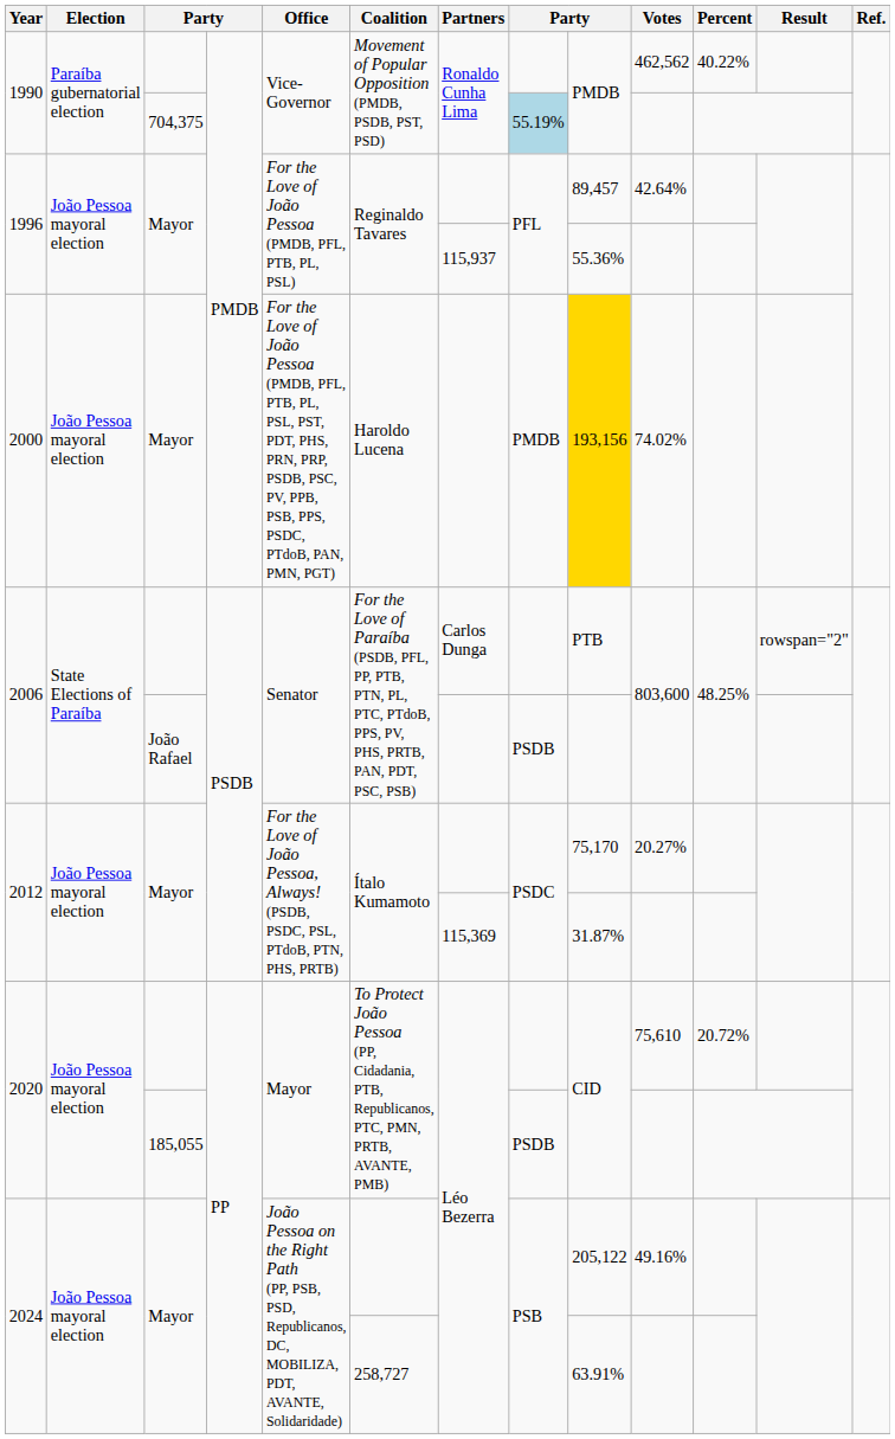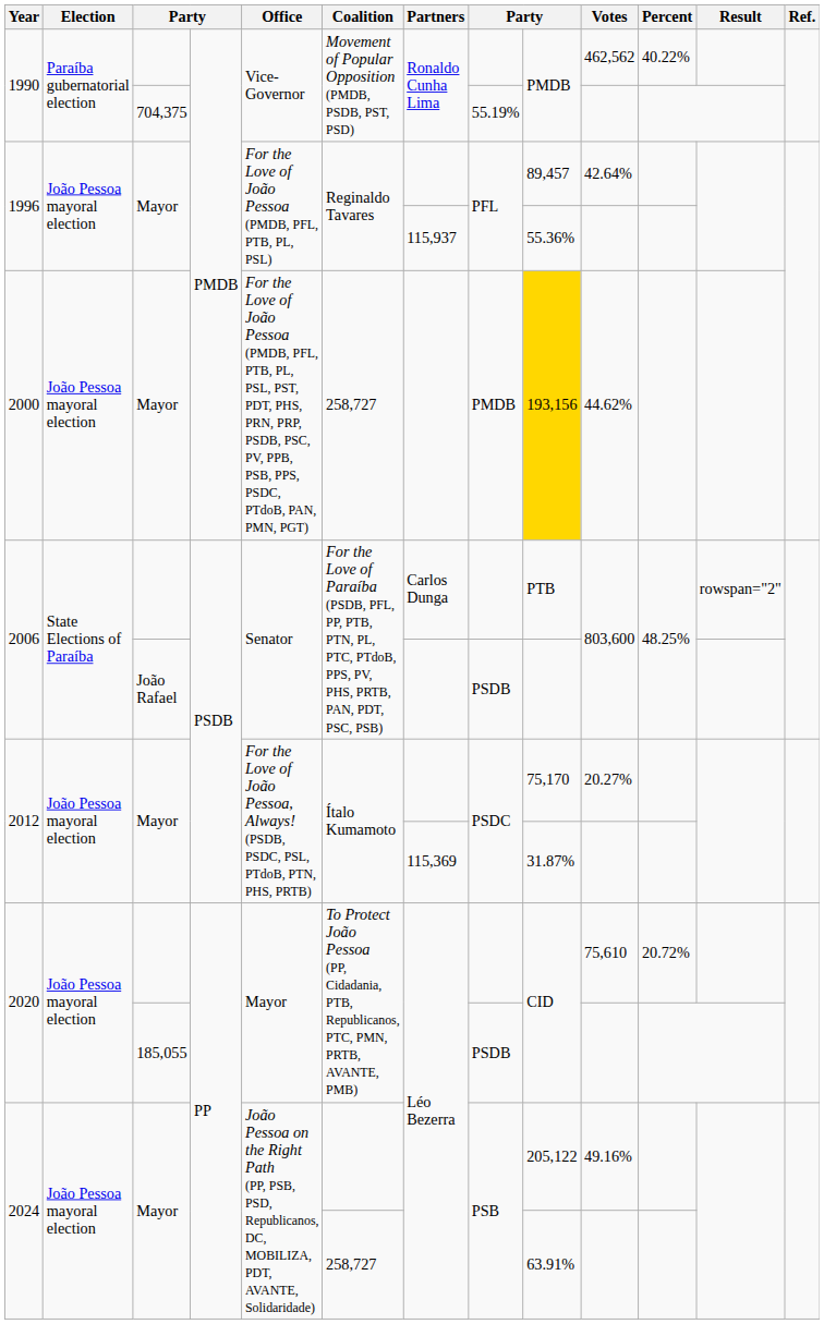1990 / 704,375 | column 8: lightblue background -> no background
2000 | Coalition: Haroldo Lucena -> 258,727
2000 | Votes: 74.02% -> 44.62%
